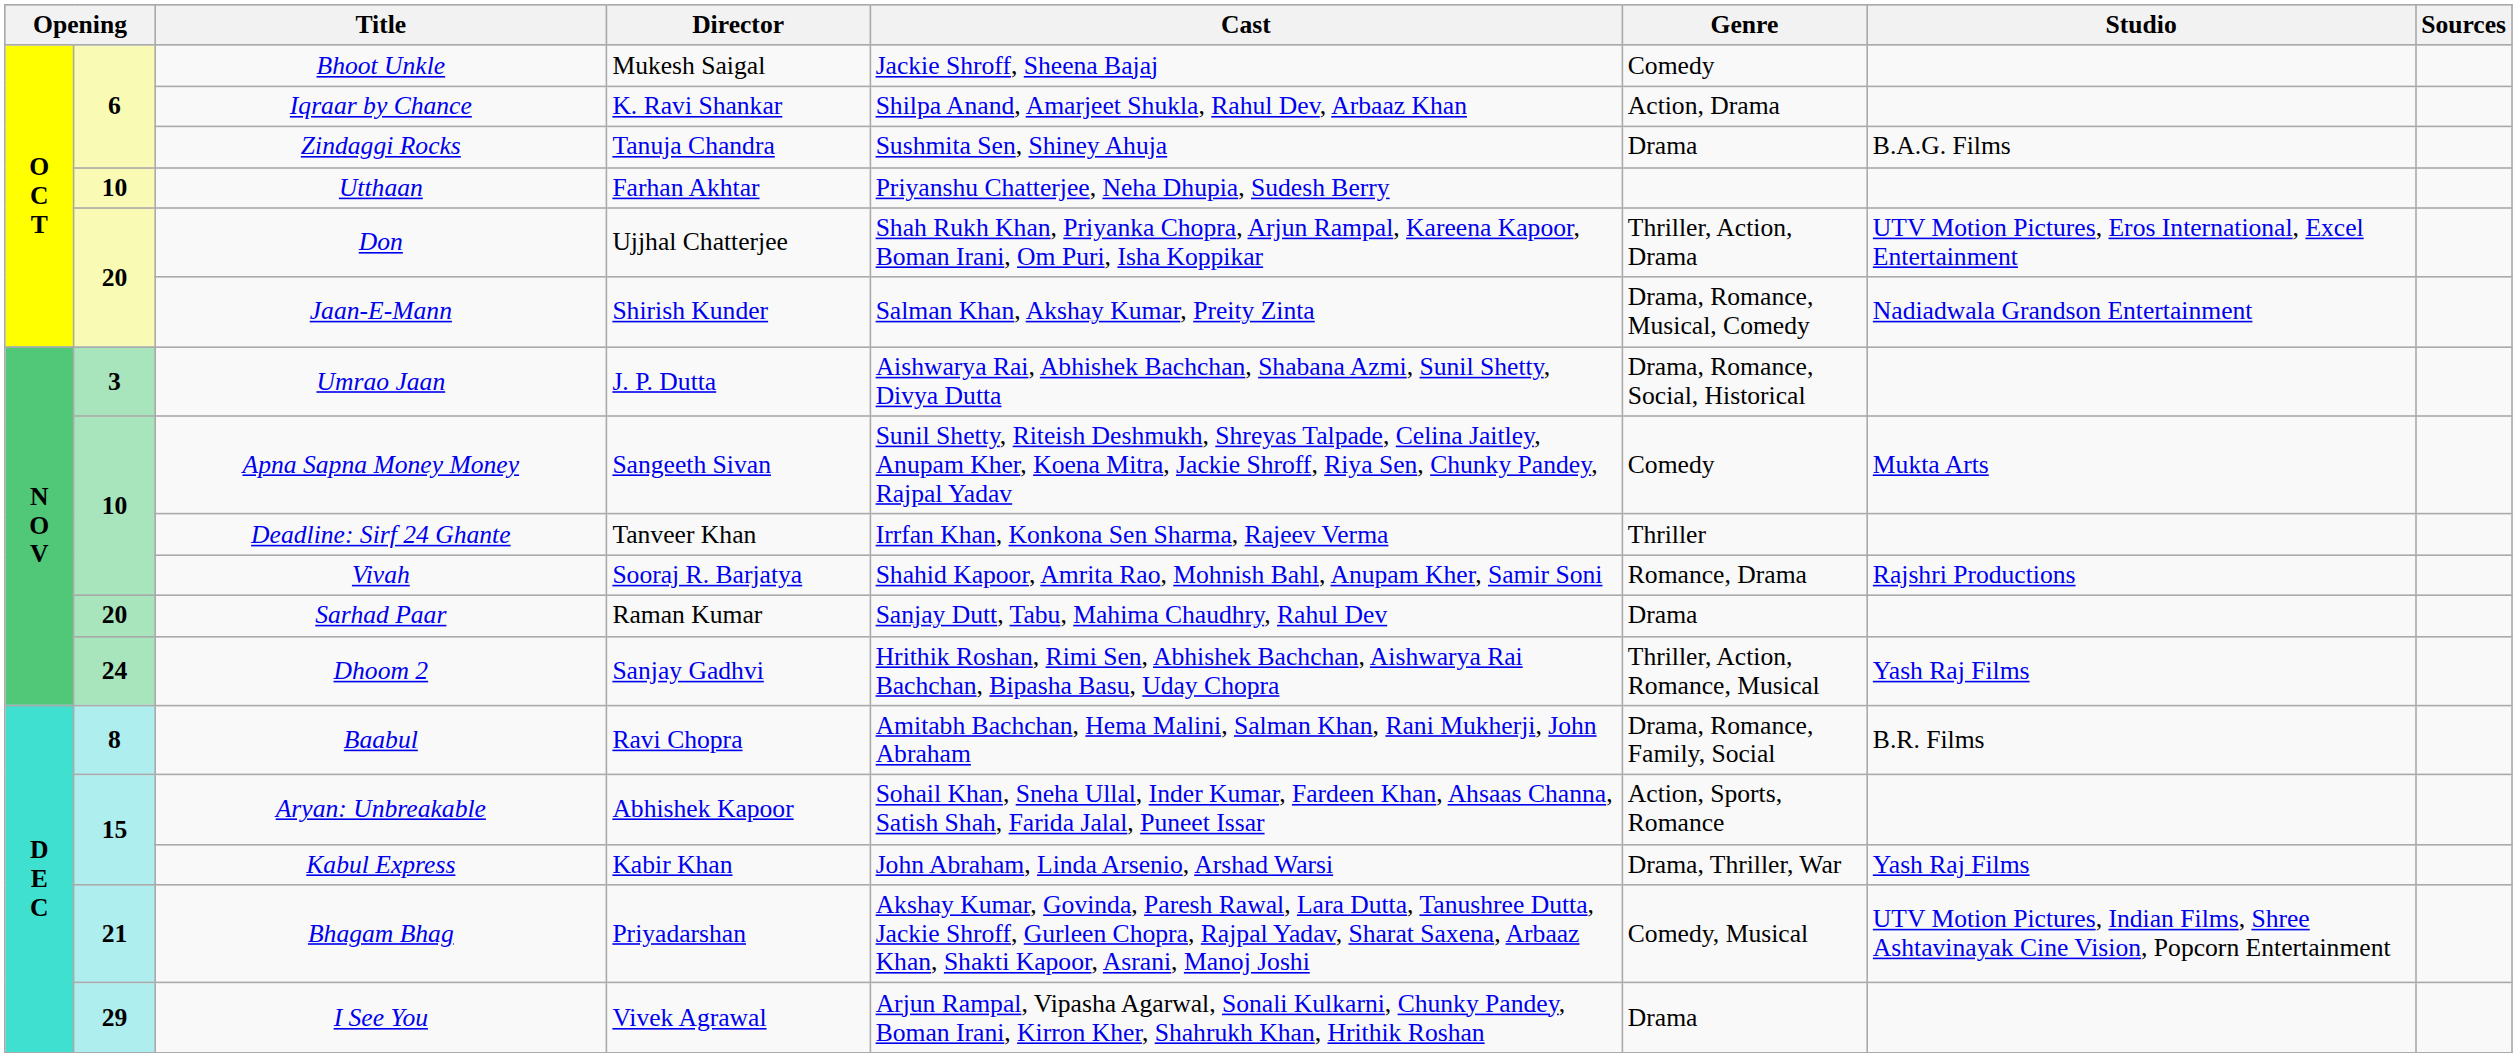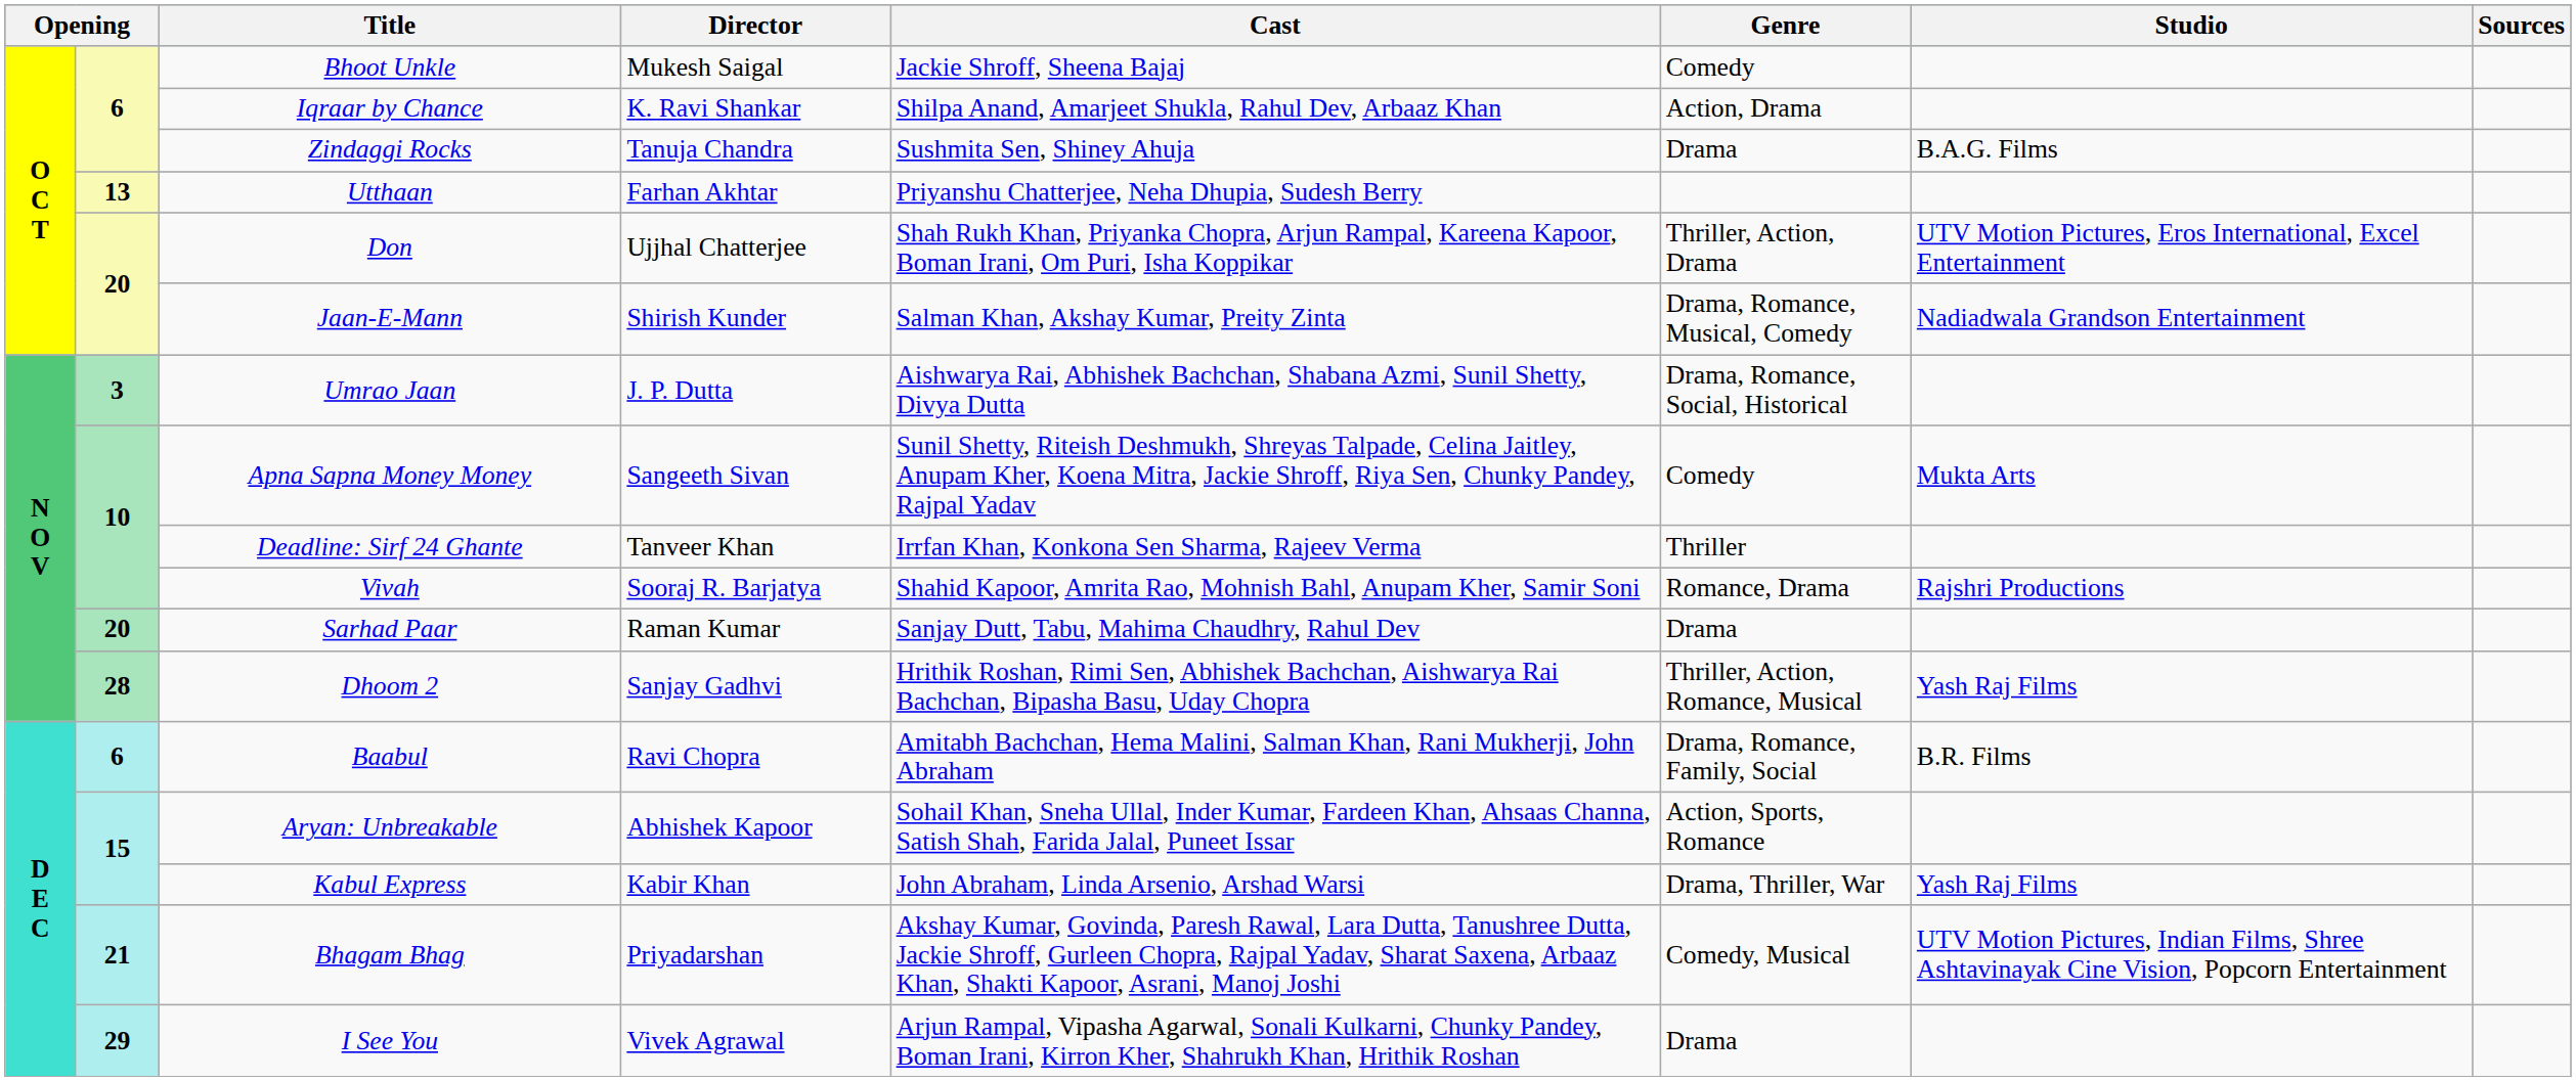Utthaan | column 2: 10 -> 13
Dhoom 2 | column 2: 24 -> 28
Baabul | column 2: 8 -> 6
